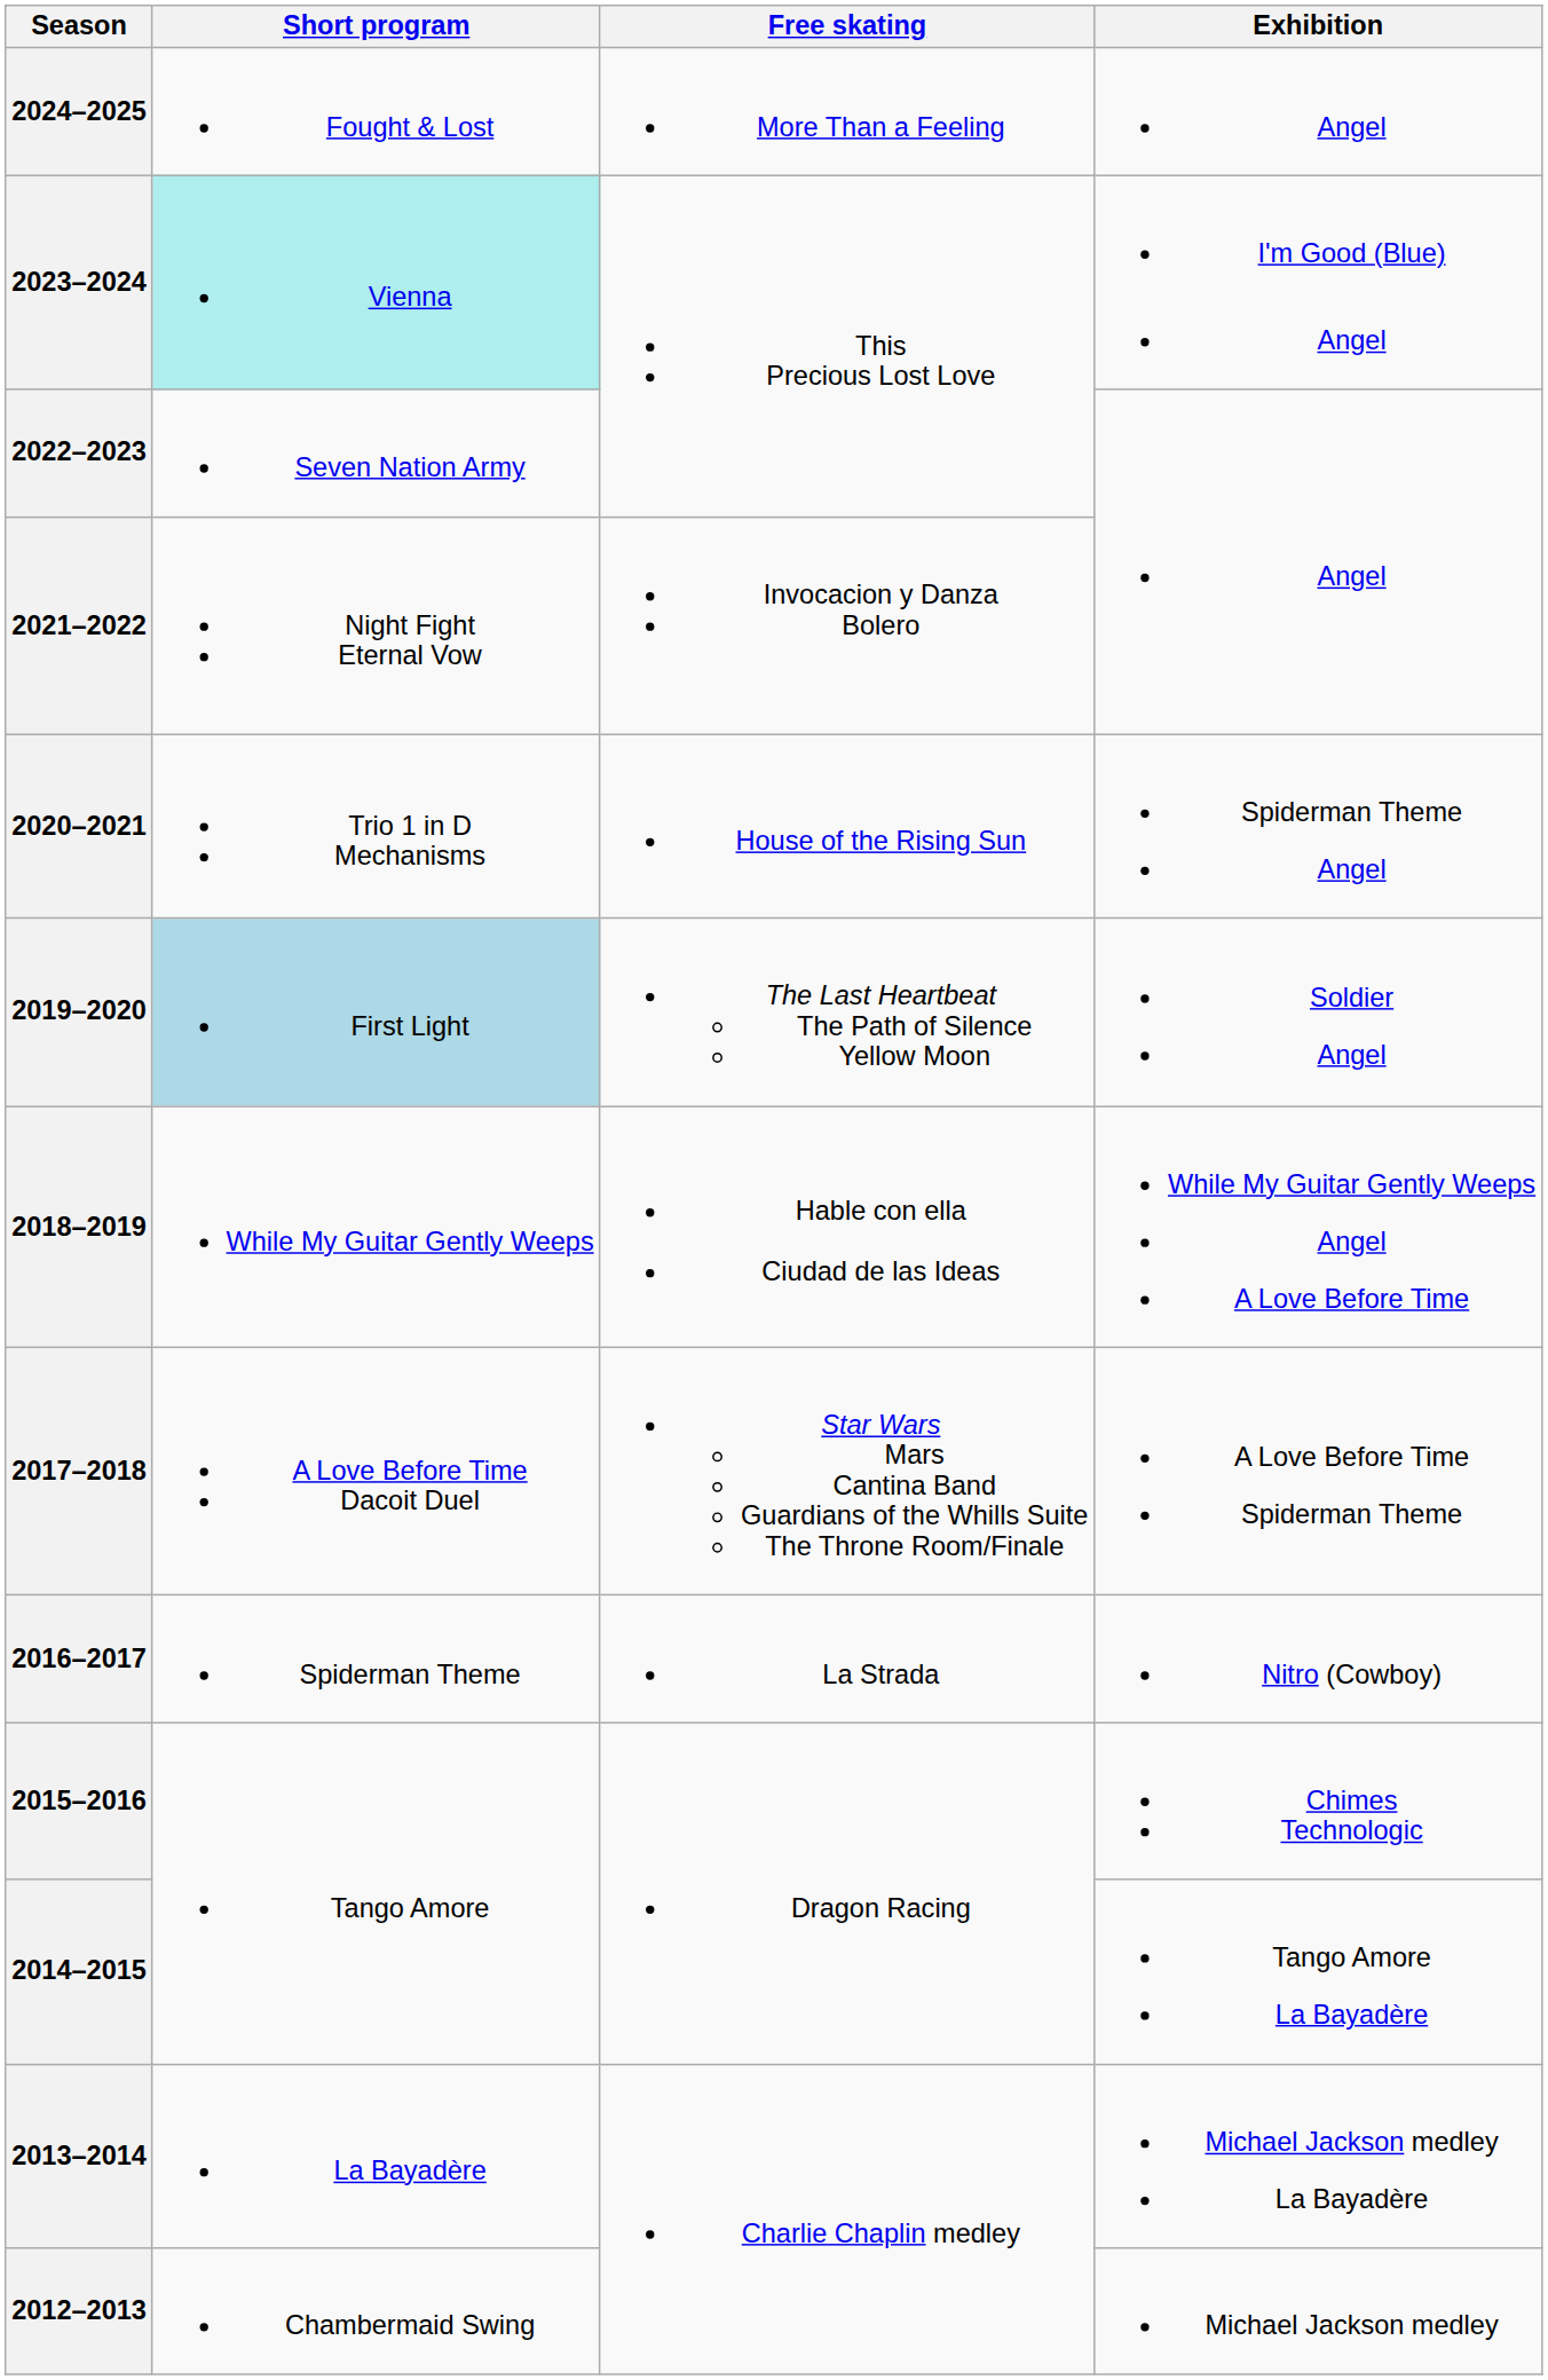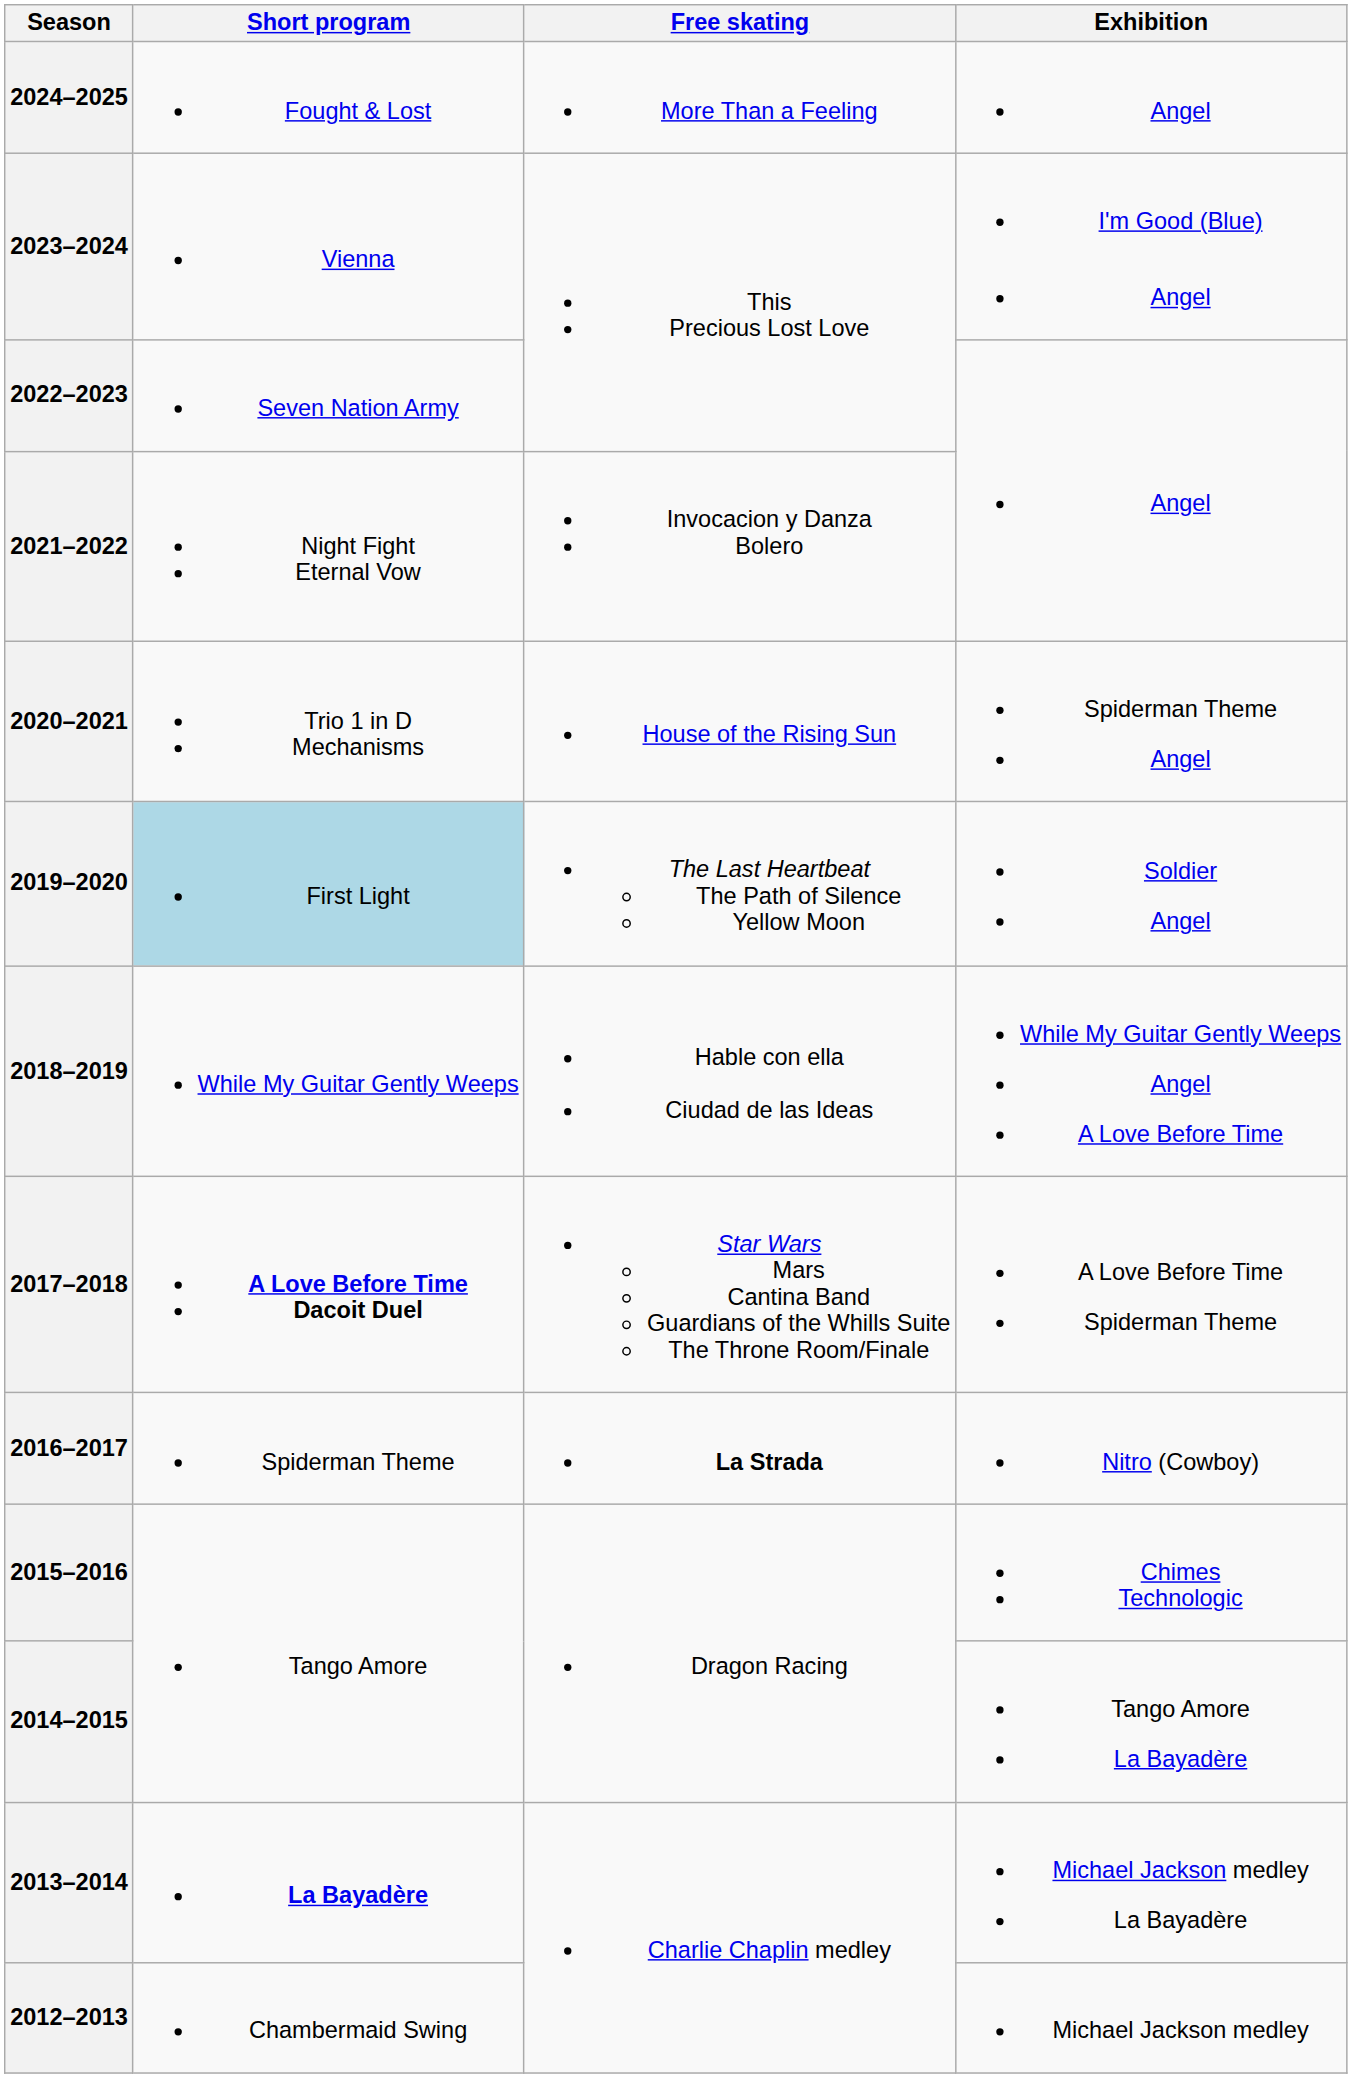2023–2024 | Short program: paleturquoise background -> no background
2017–2018 | Short program: normal -> bold
2016–2017 | Free skating: normal -> bold
2013–2014 | Short program: normal -> bold
